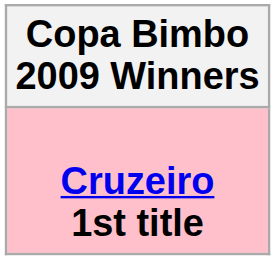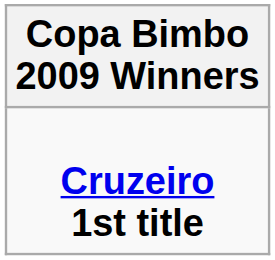row 2 | column 1: pink background -> no background
